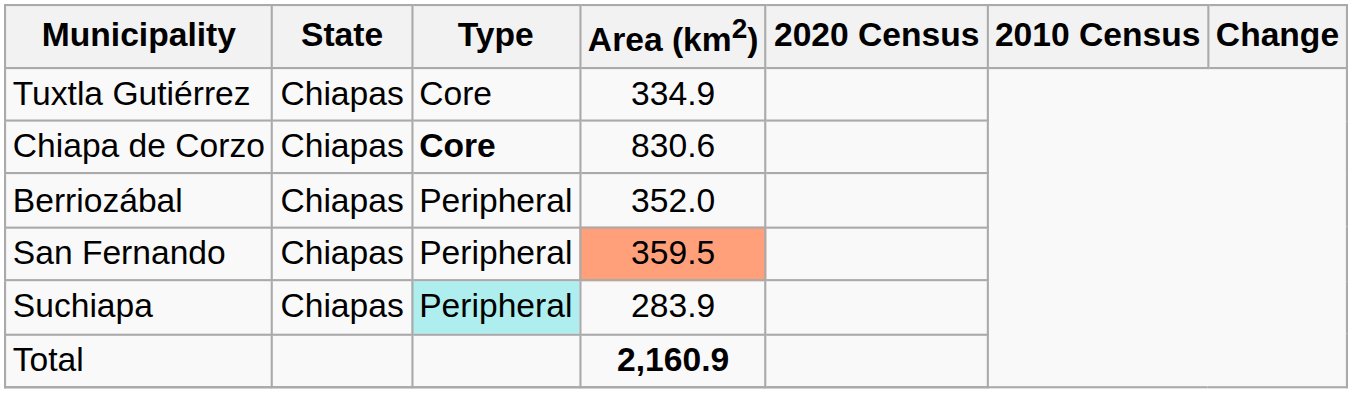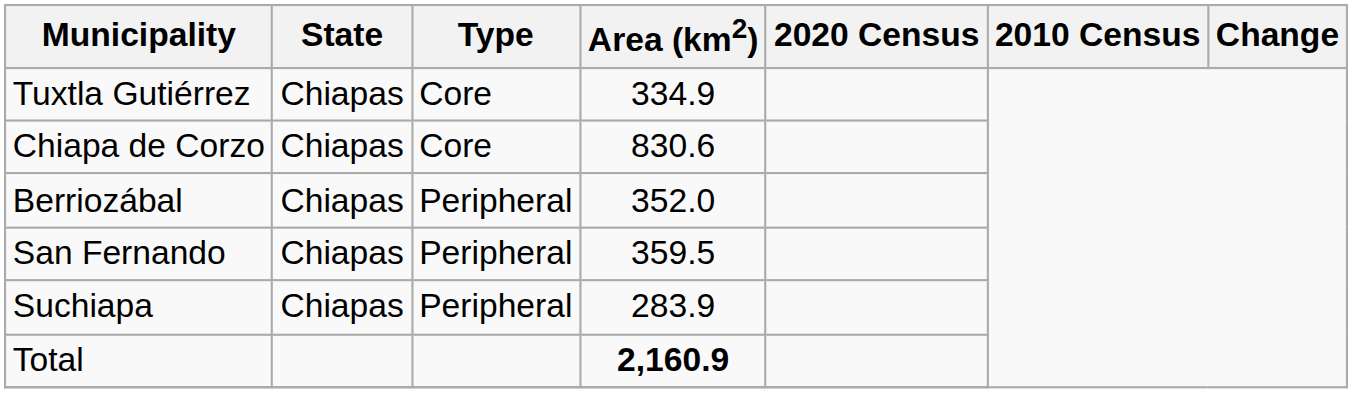Chiapa de Corzo | Type: bold -> normal
San Fernando | Area (km2): lightsalmon background -> no background
Suchiapa | Type: paleturquoise background -> no background
